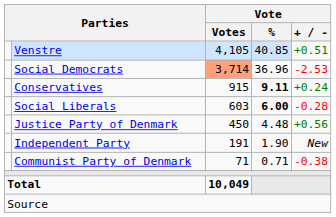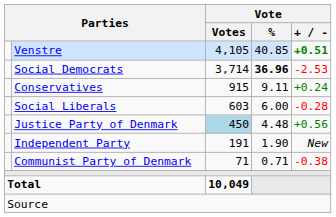Venstre | Vote / + / -: normal -> bold
Social Democrats | Vote / Votes: lightsalmon background -> no background
Social Democrats | Vote / %: normal -> bold
Conservatives | Vote / %: bold -> normal
Social Liberals | Vote / %: bold -> normal
Justice Party of Denmark | Vote / Votes: no background -> lightblue background
